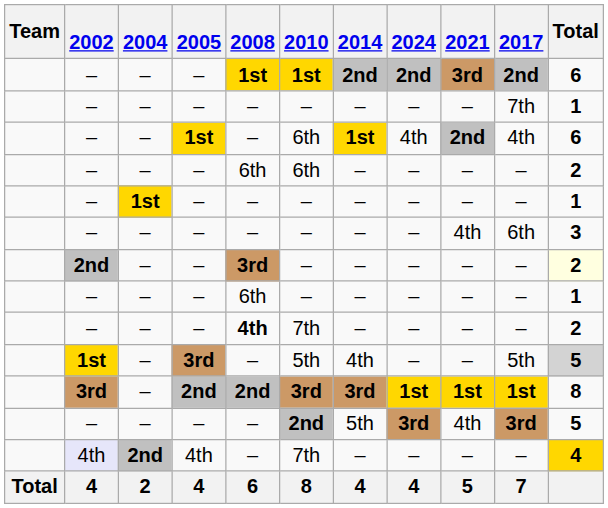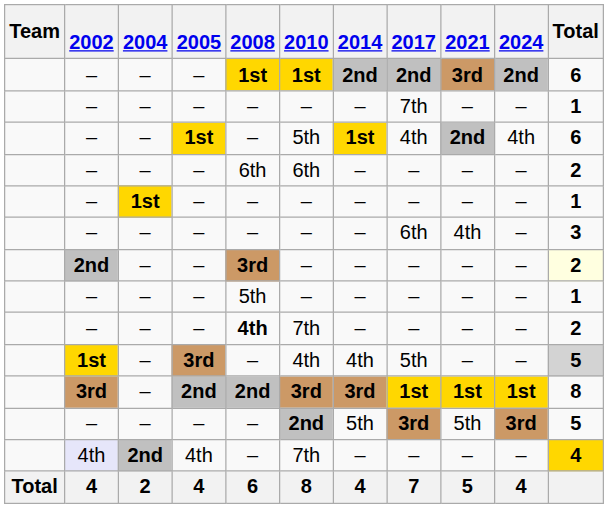columns swapped: 2017 <-> 2024
row 4 | 2010: 6th -> 5th
row 9 | 2008: 6th -> 5th
row 11 | 2010: 5th -> 4th
row 13 | 2021: 4th -> 5th
